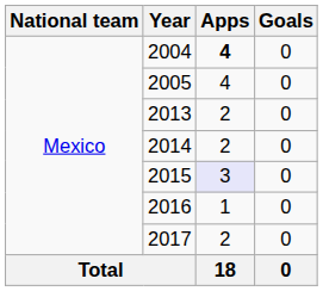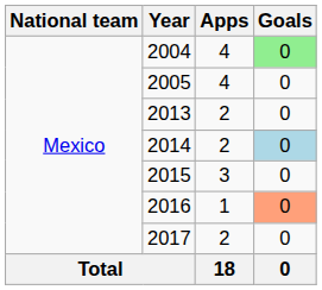2004 | Apps: bold -> normal
2004 | Goals: no background -> lightgreen background
2014 | Goals: no background -> lightblue background
2015 | Apps: lavender background -> no background
2016 | Goals: no background -> lightsalmon background
